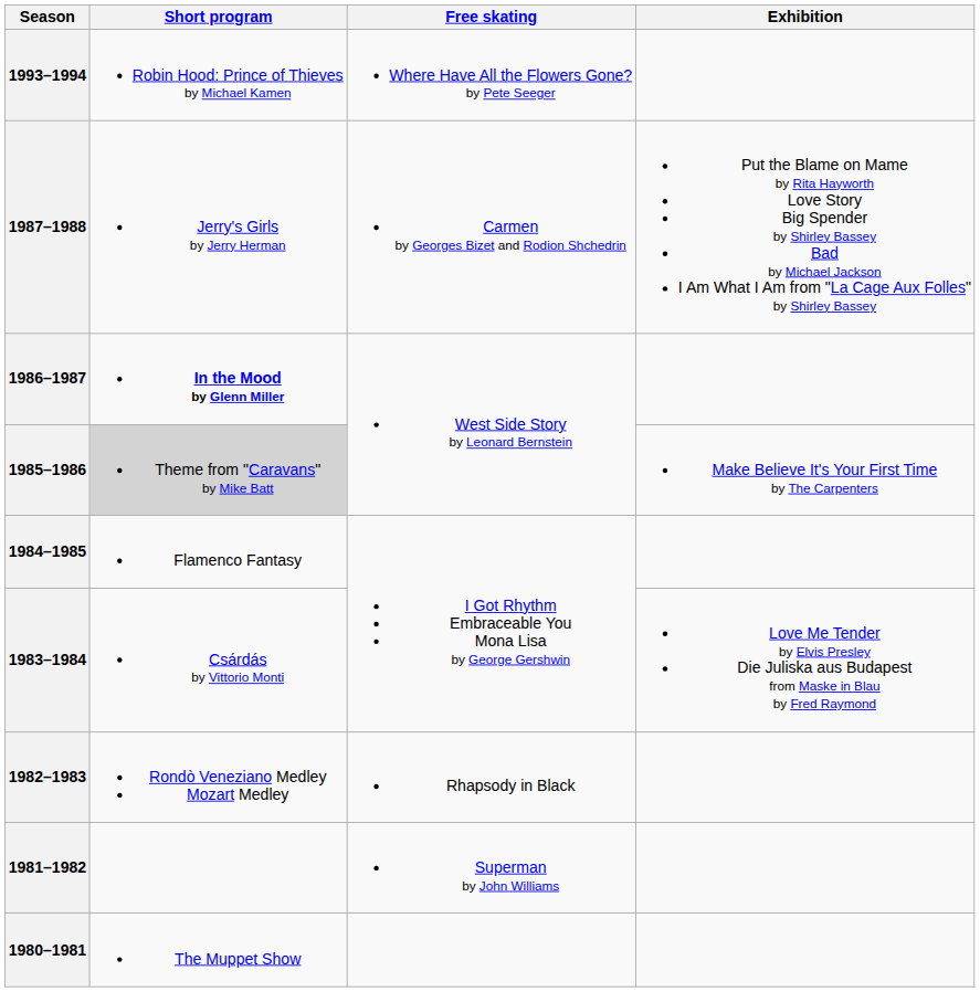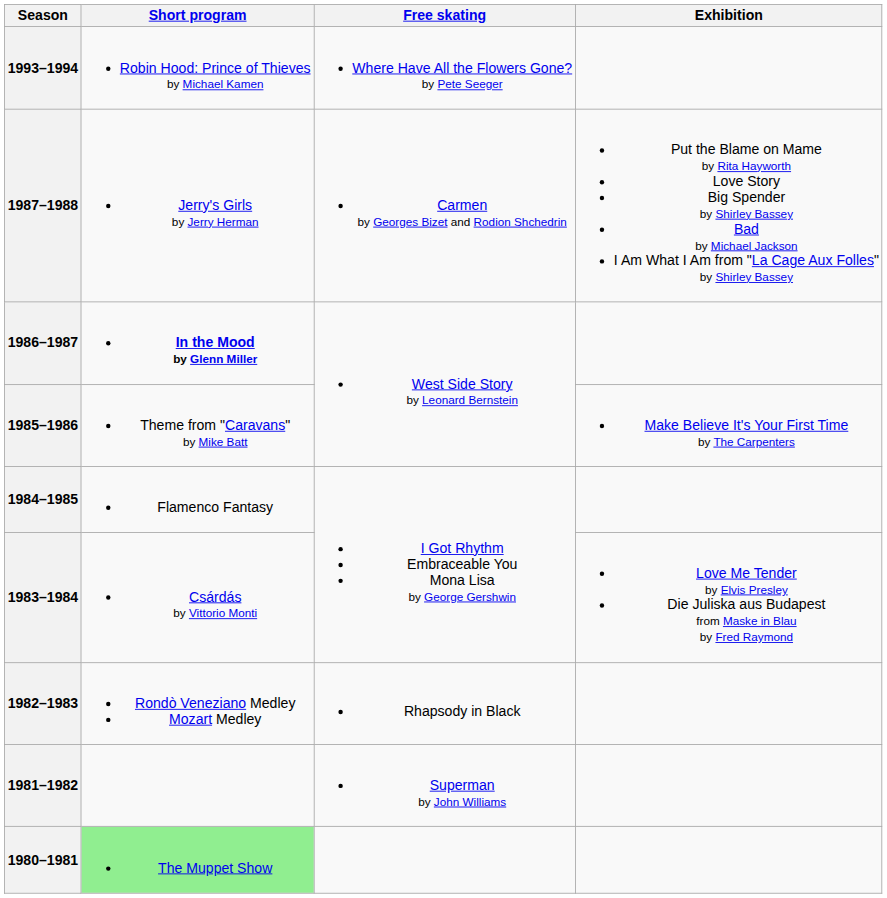1985–1986 | Short program: lightgrey background -> no background
1980–1981 | Short program: no background -> lightgreen background
